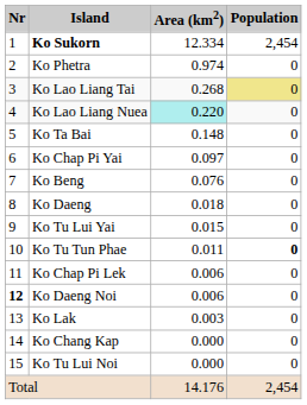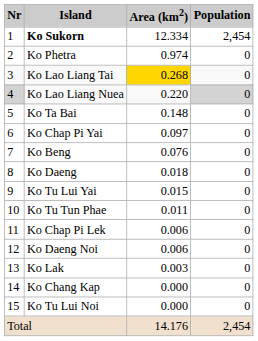Ko Lao Liang Tai | Area (km2): no background -> gold background
Ko Lao Liang Tai | Population: khaki background -> no background
Ko Lao Liang Nuea | Nr: no background -> lightgrey background
Ko Lao Liang Nuea | Area (km2): paleturquoise background -> no background
Ko Lao Liang Nuea | Population: no background -> lightgrey background
Ko Tu Tun Phae | Population: bold -> normal
Ko Daeng Noi | Nr: bold -> normal
